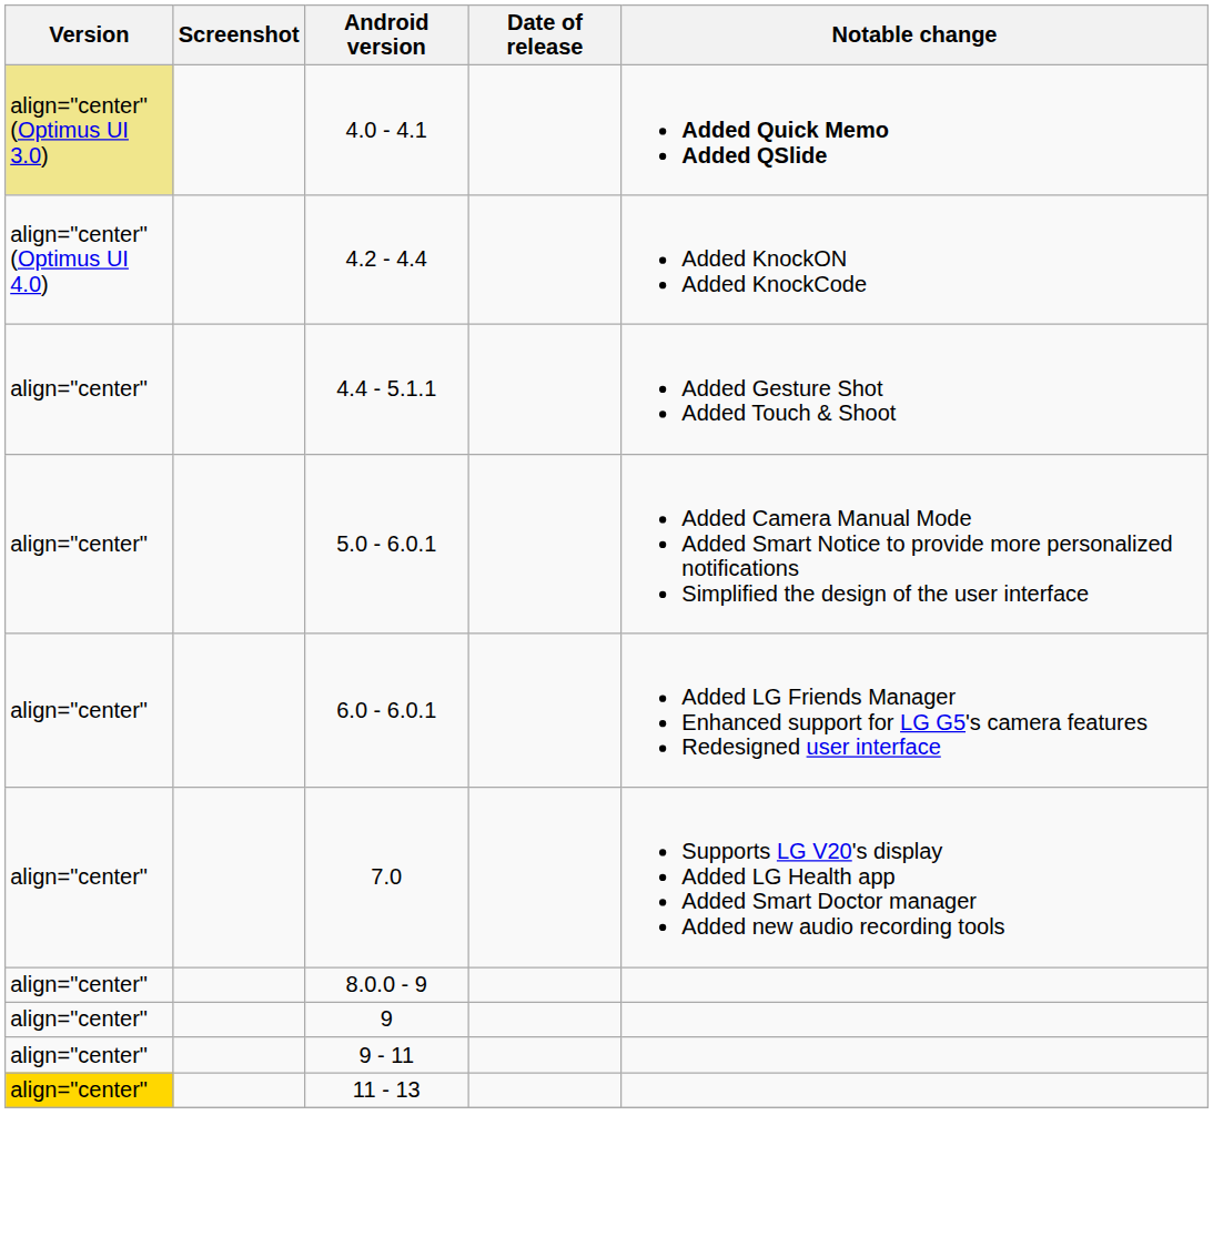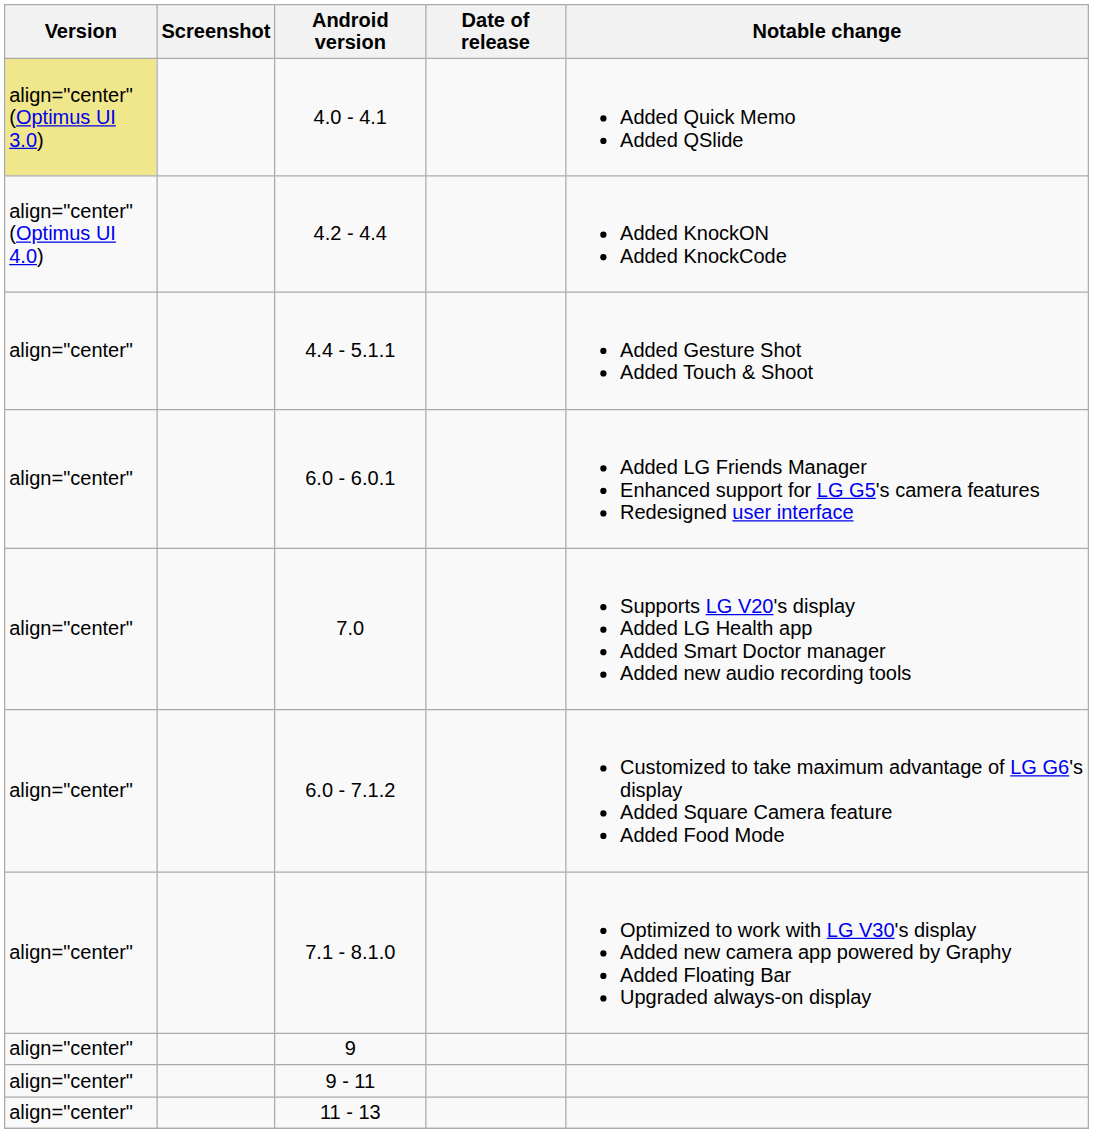4.0 - 4.1 | Notable change: bold -> normal
- row: align="center" | 5.0 - 6.0.1 | Added Camera Manual Mode Added Smart Notice to provide more personalized notifications Simplified the design of the user interface
+ row: align="center" | 6.0 - 7.1.2 | Customized to take maximum advantage of LG G6's display Added Square Camera feature Added Food Mode
+ row: align="center" | 7.1 - 8.1.0 | Optimized to work with LG V30's display Added new camera app powered by Graphy Added Floating Bar Upgraded always-on display
- row: align="center" | 8.0.0 - 9
11 - 13 | Version: gold background -> no background
